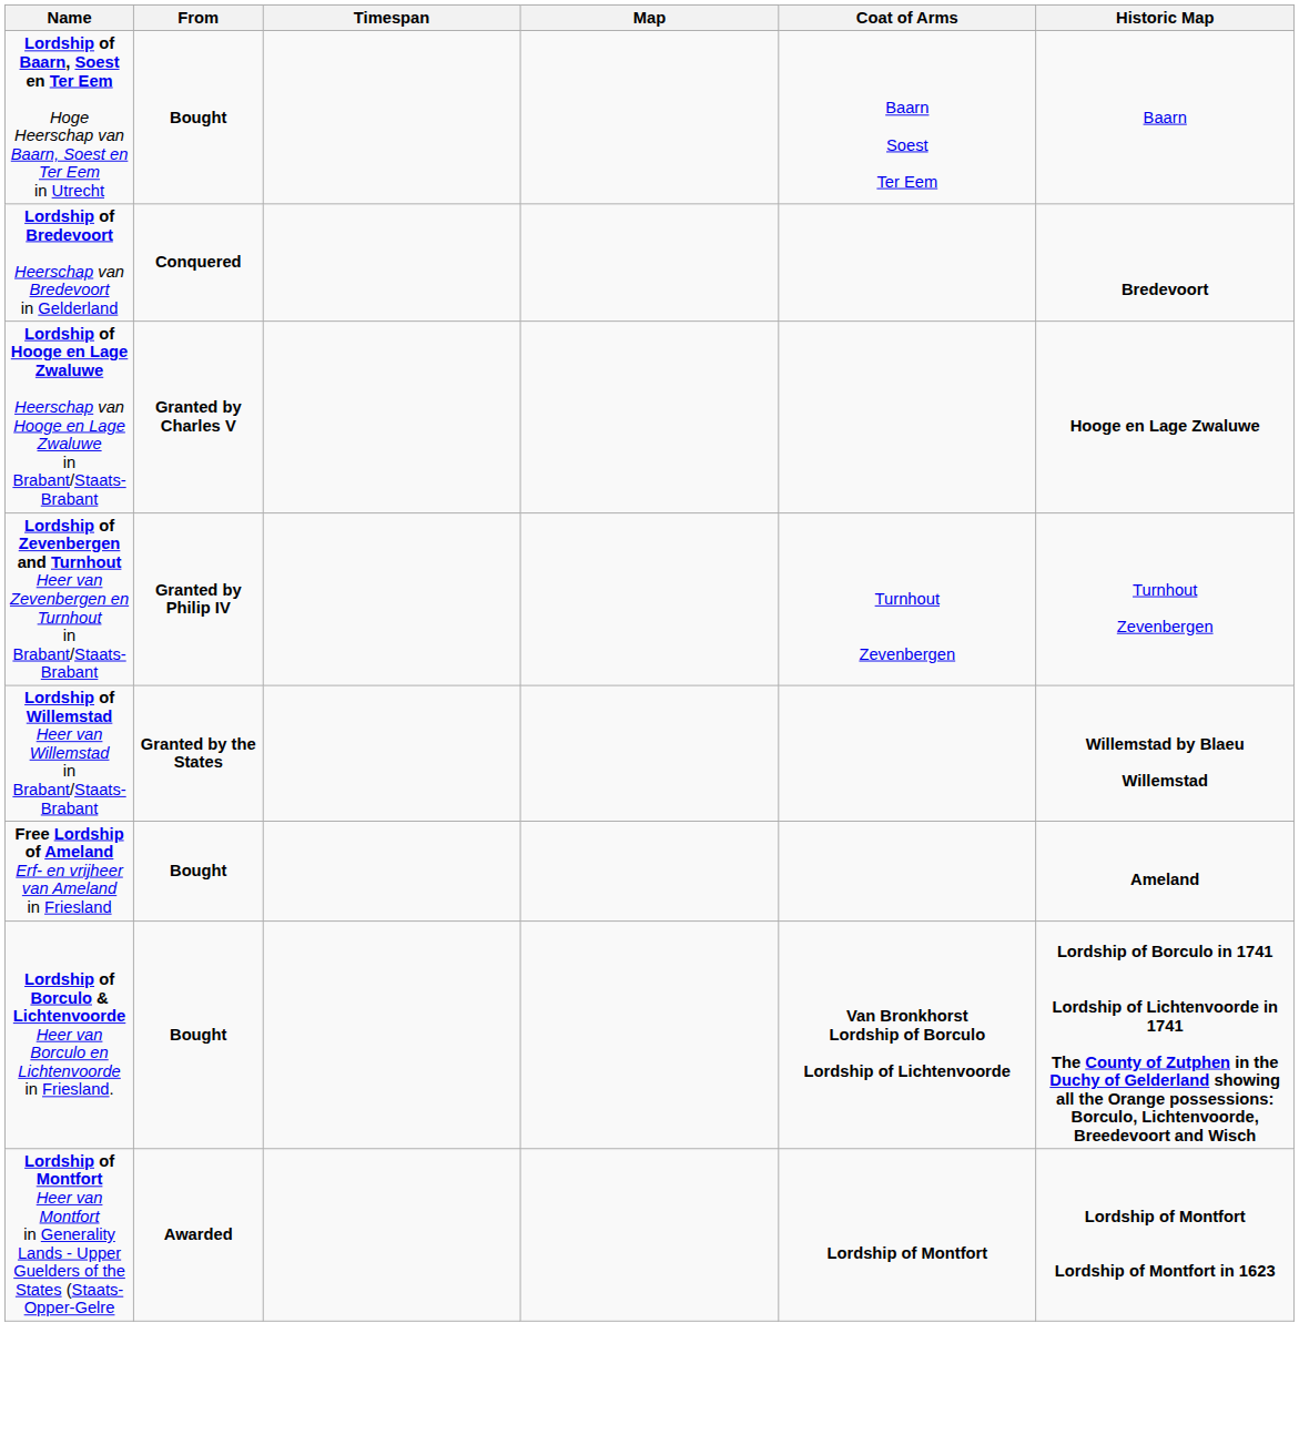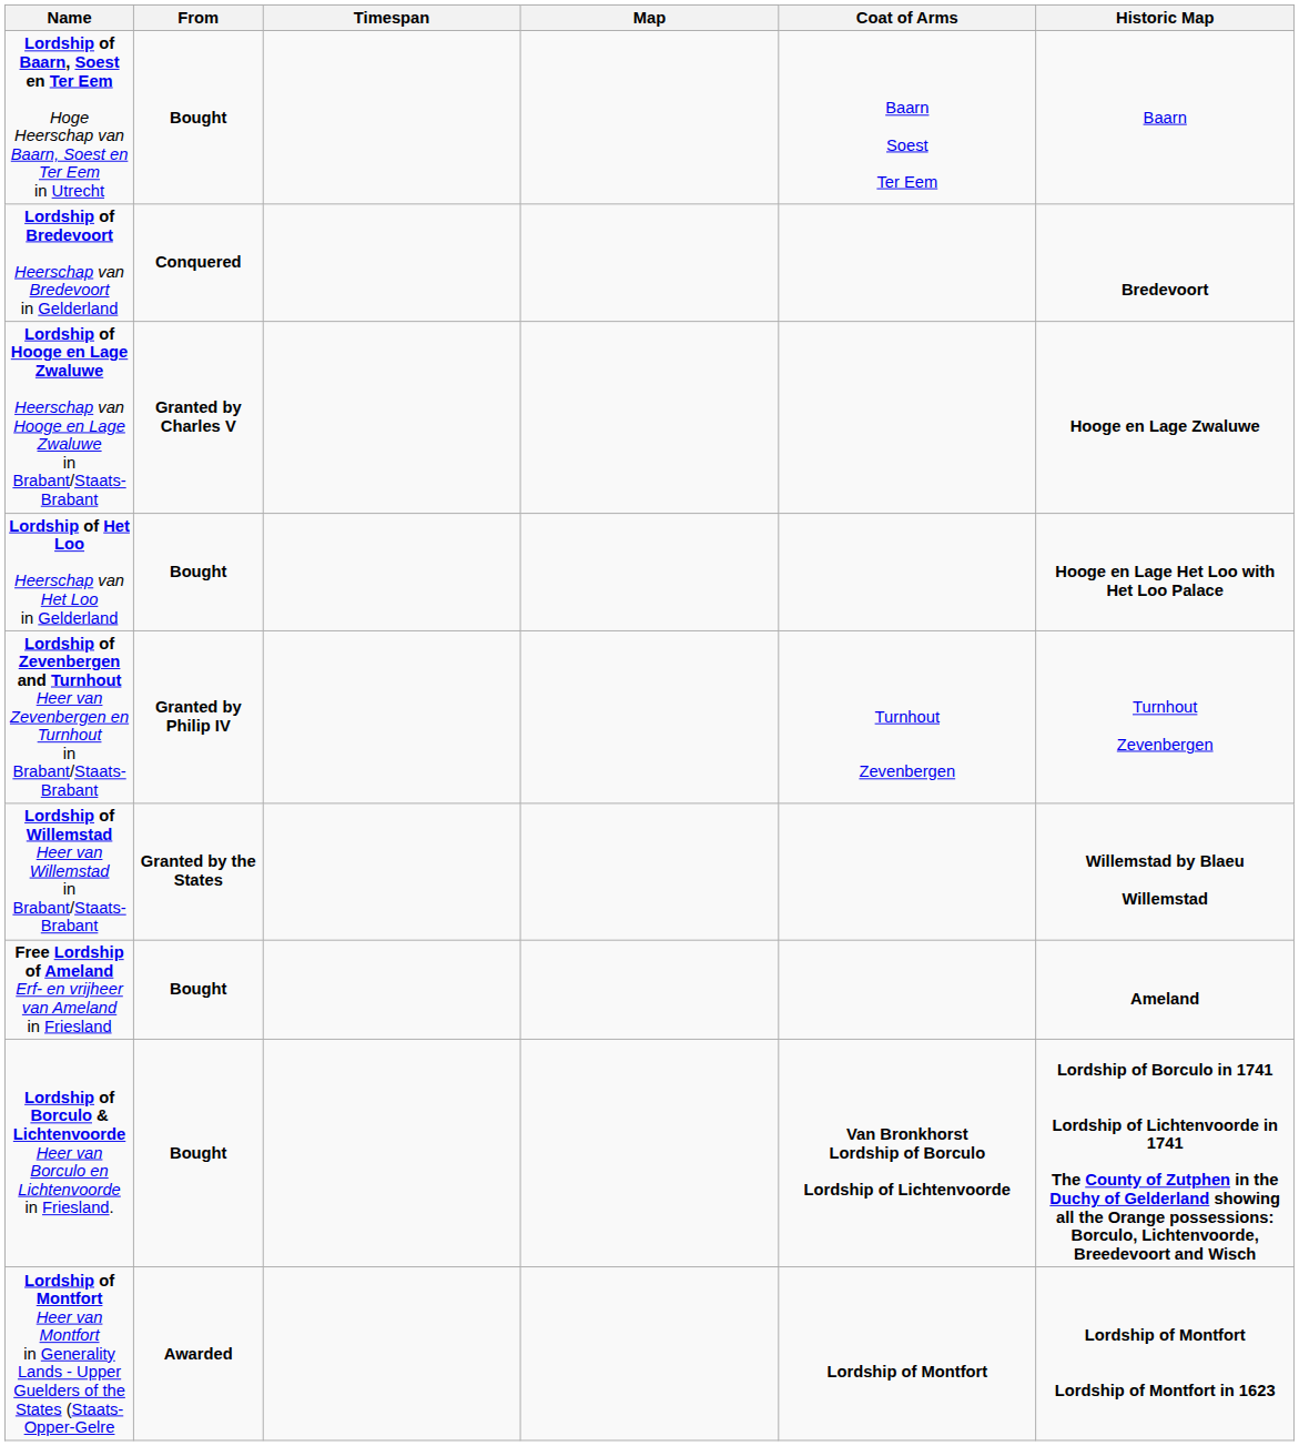+ row: Lordship of Het Loo Heerschap van Het Loo in Gelderland | Bought | Hooge en Lage Het Loo with Het Loo Palace
